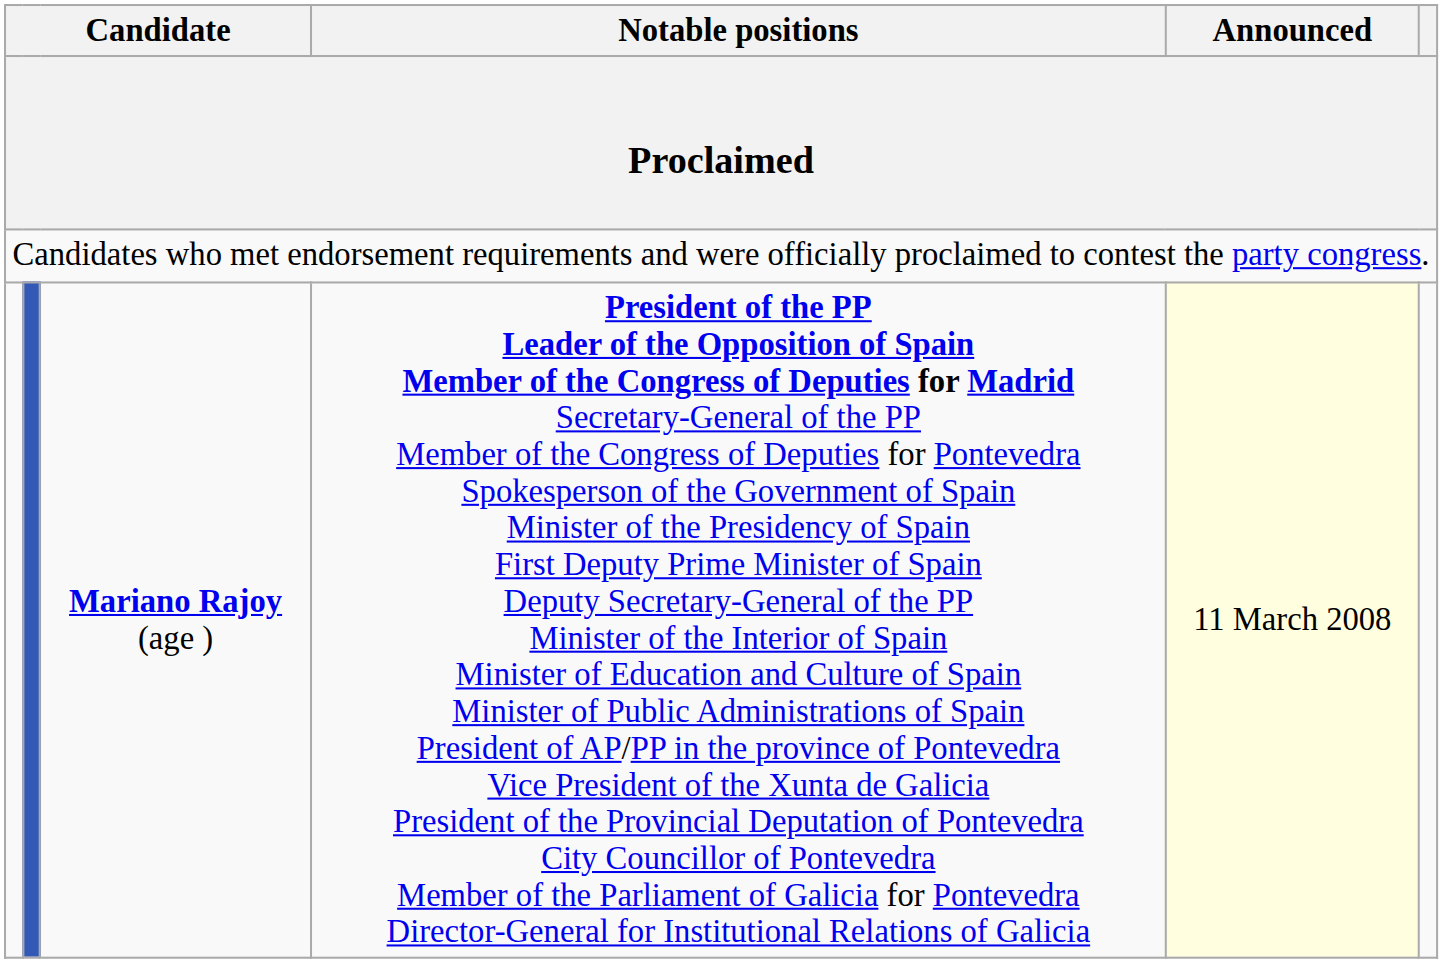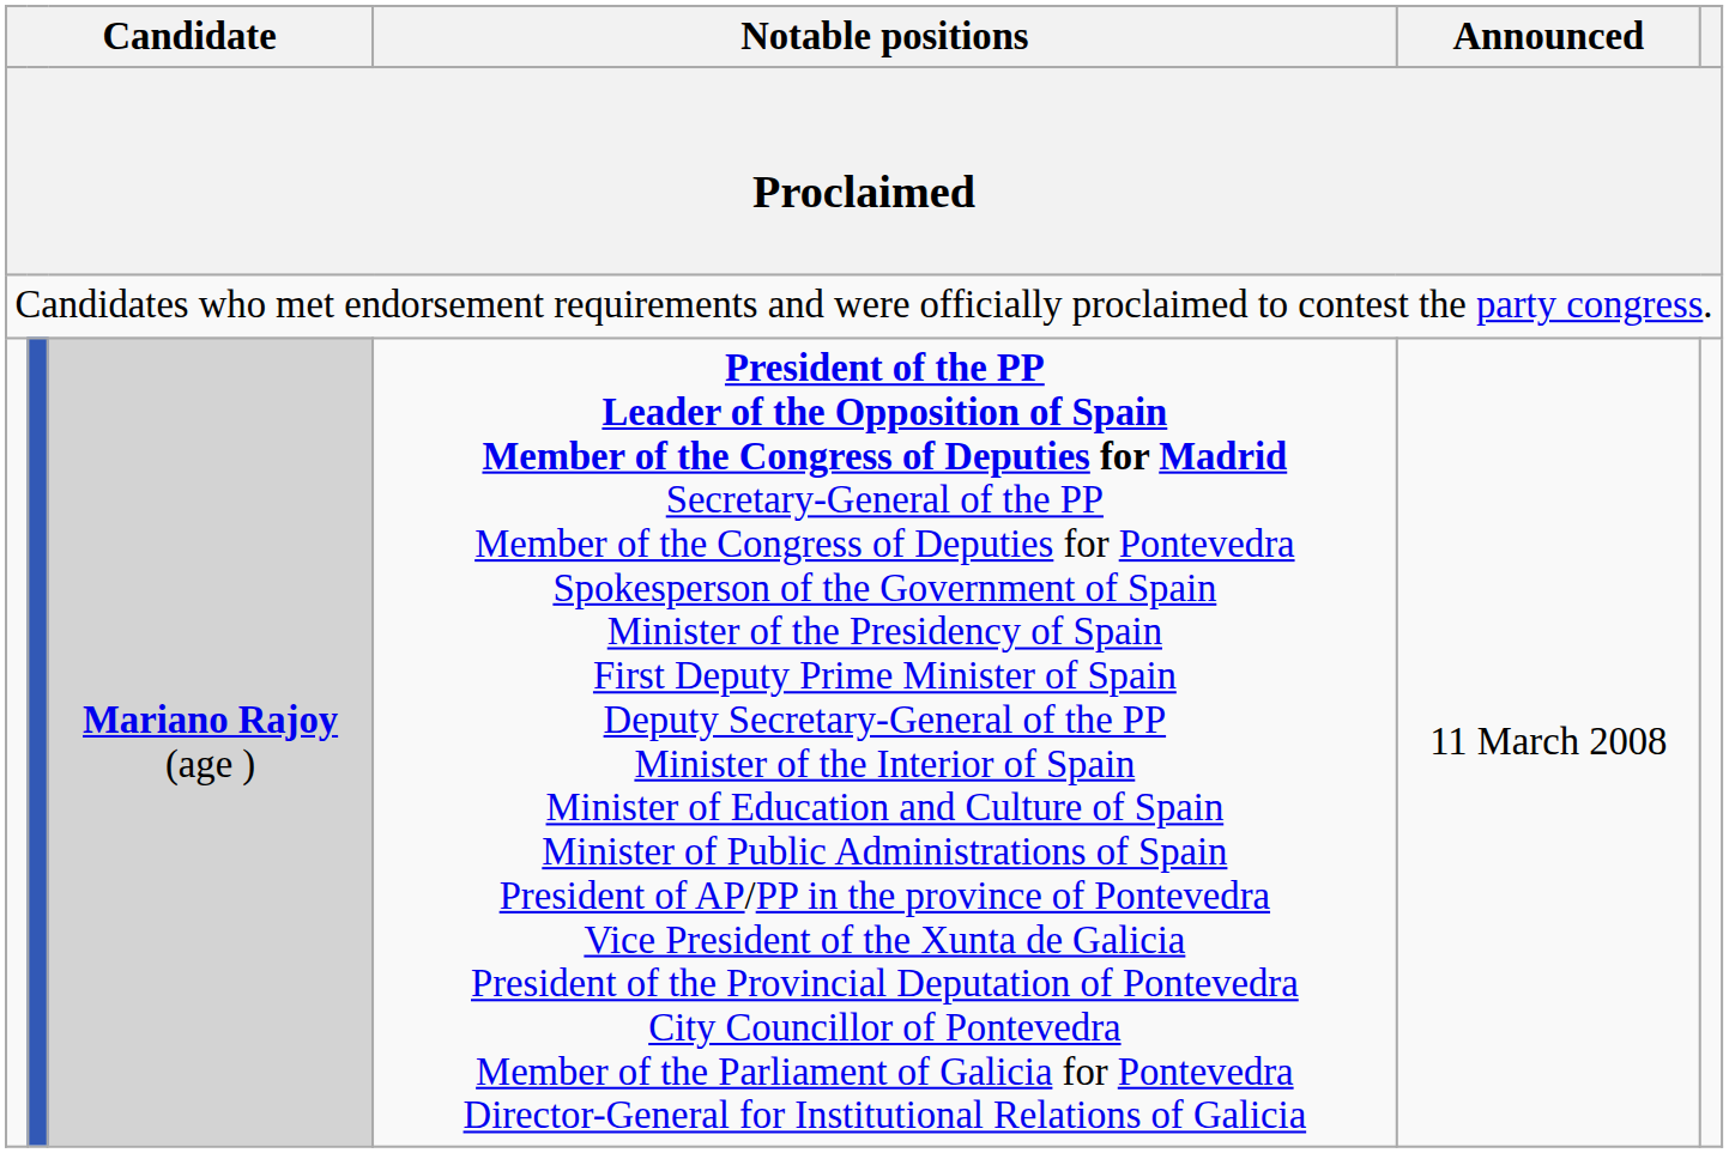row 4 | column 3: no background -> lightgrey background
row 4 | Announced: lightyellow background -> no background
